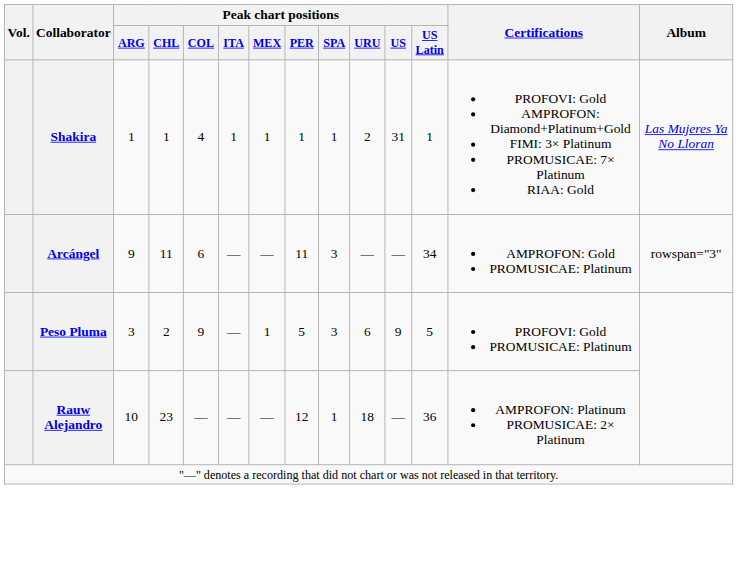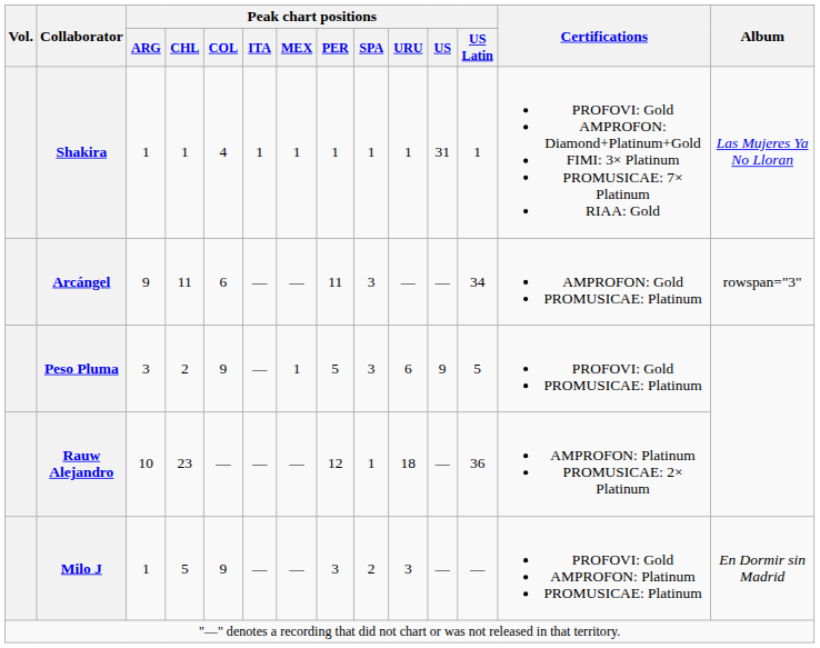Shakira | Peak chart positions / URU: 2 -> 1
+ row: Milo J | 1 | 5 | 9 | — | — | 3 | 2 | 3 | — | — | PROFOVI: Gold AMPROFON: Platinum PROMUSICAE: Platinum | En Dormir sin Madrid
